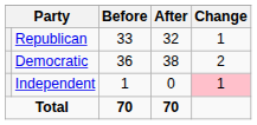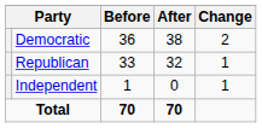rows swapped: Democratic <-> Republican
Independent | Change: pink background -> no background
